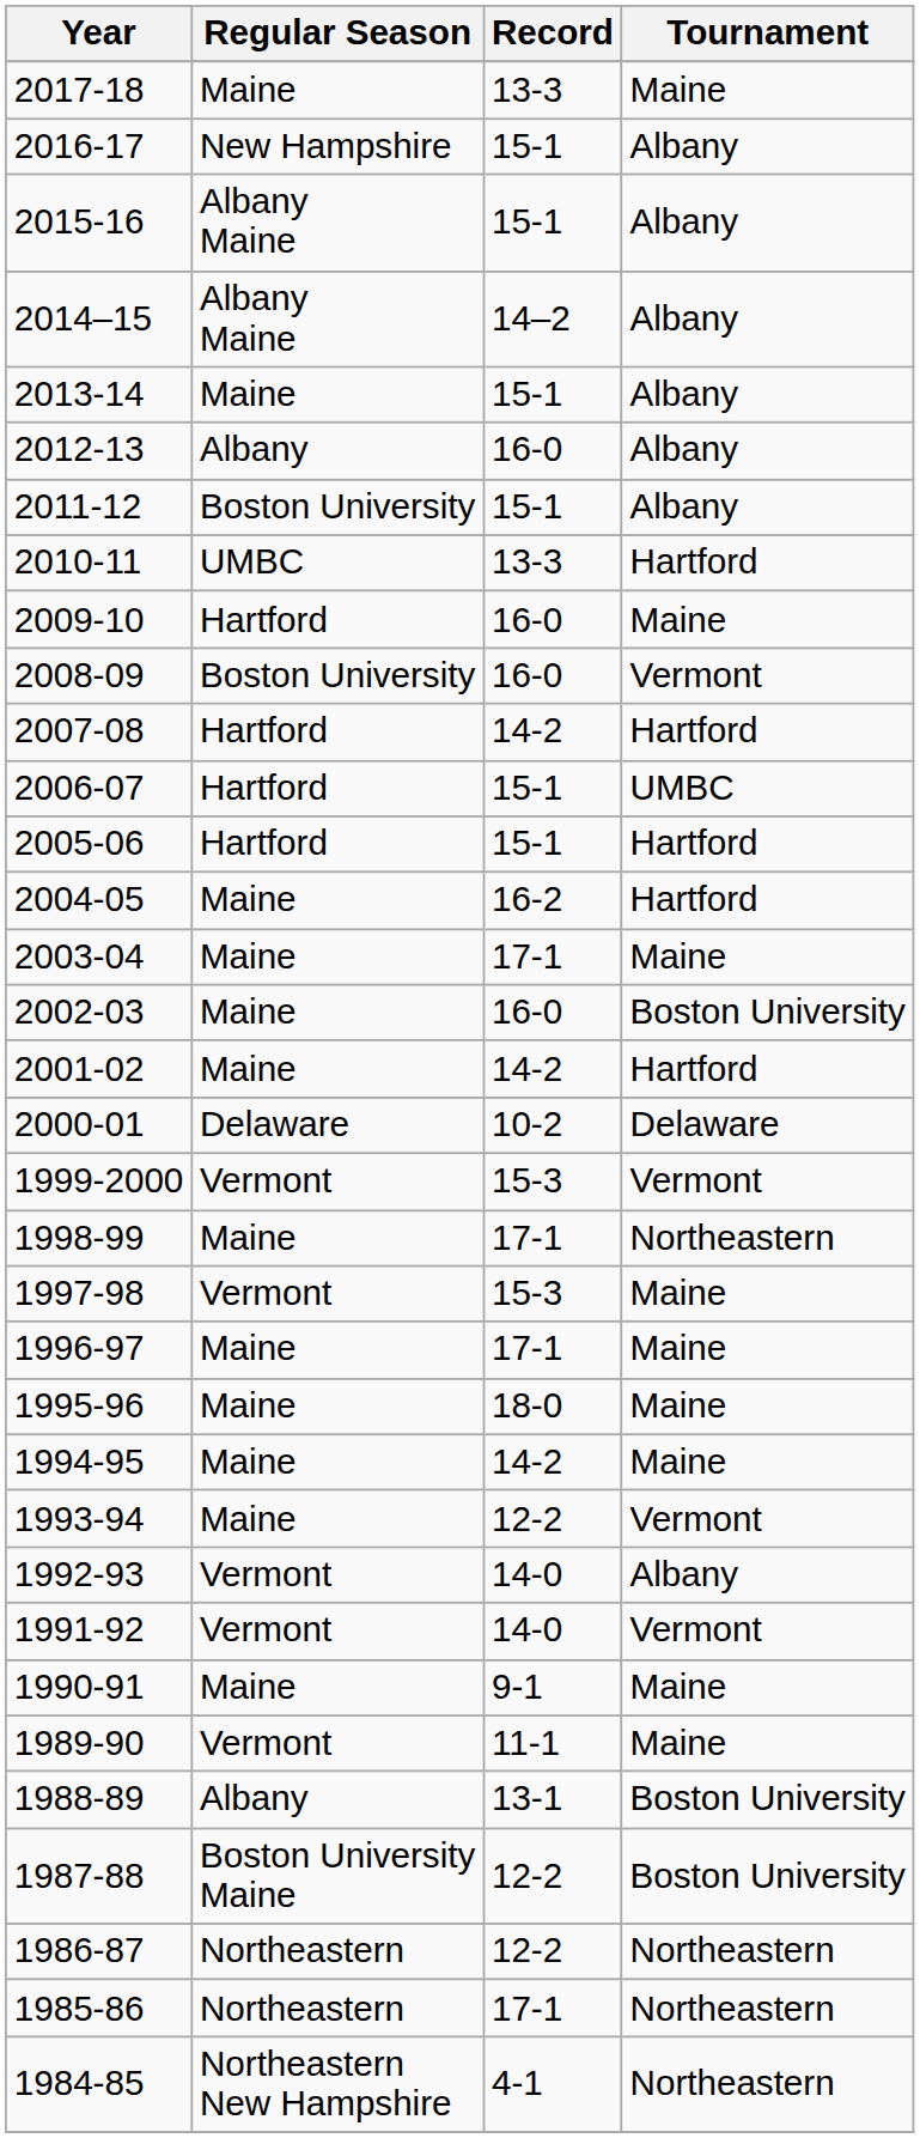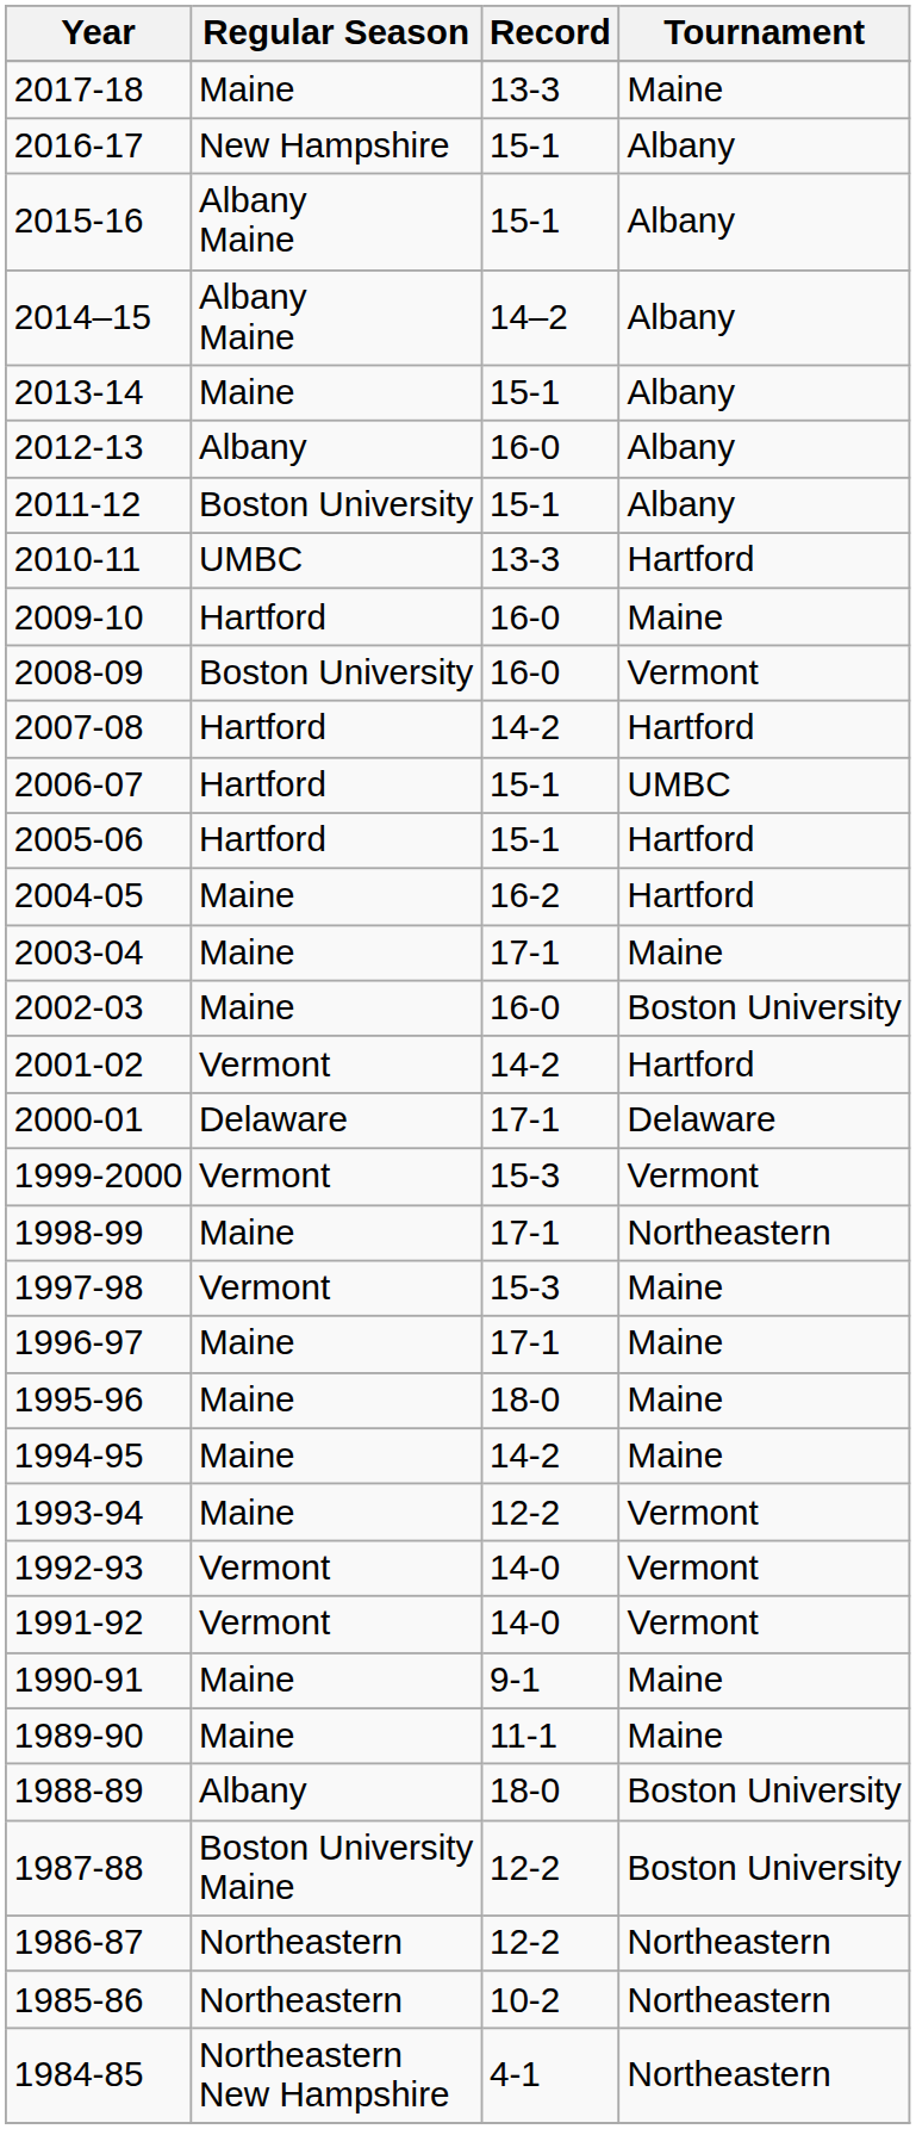2001-02 | Regular Season: Maine -> Vermont
2000-01 | Record: 10-2 -> 17-1
1992-93 | Tournament: Albany -> Vermont
1989-90 | Regular Season: Vermont -> Maine
1988-89 | Record: 13-1 -> 18-0
1985-86 | Record: 17-1 -> 10-2
